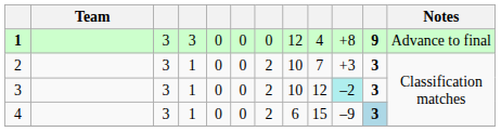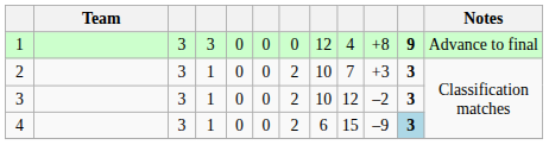row 2 | column 1: bold -> normal
row 4 | column 10: paleturquoise background -> no background
